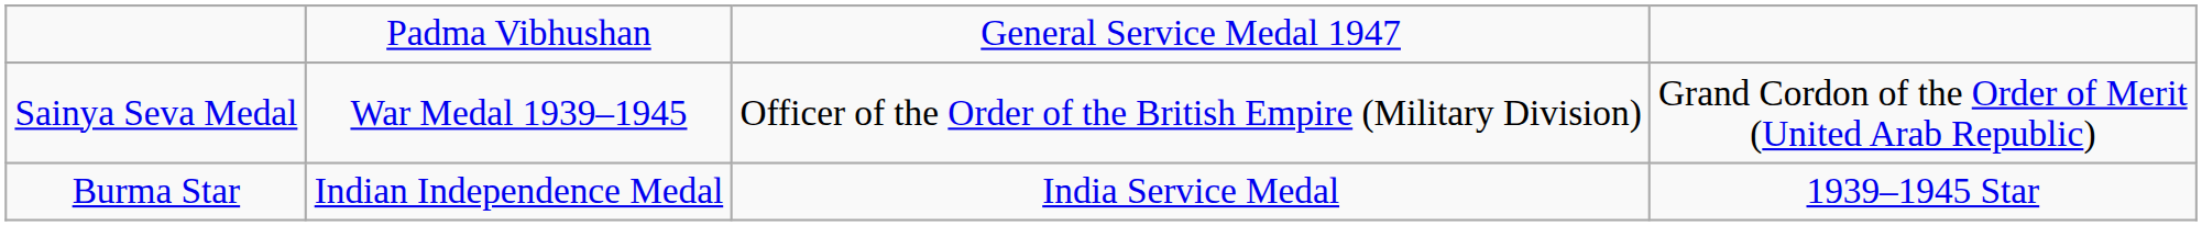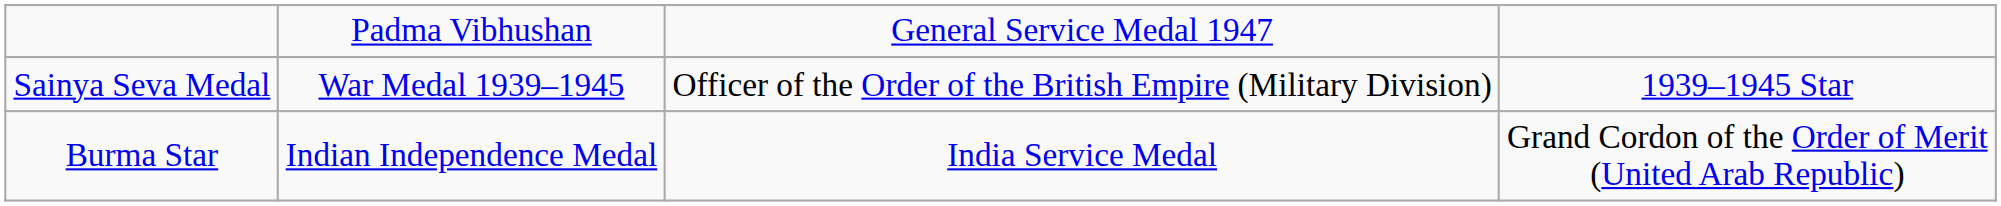Sainya Seva Medal | column 4: Grand Cordon of the Order of Merit (United Arab Republic) -> 1939–1945 Star
Burma Star | column 4: 1939–1945 Star -> Grand Cordon of the Order of Merit (United Arab Republic)
